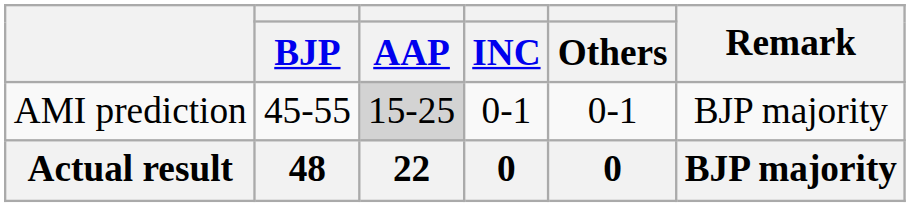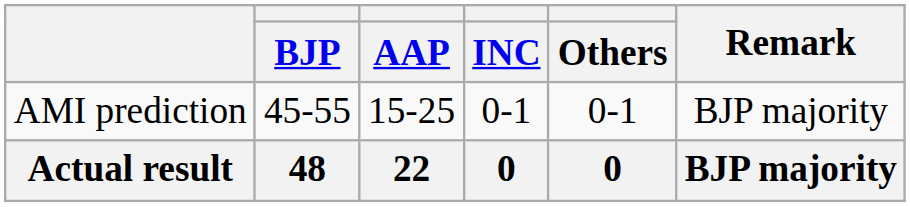AMI prediction | AAP: lightgrey background -> no background
